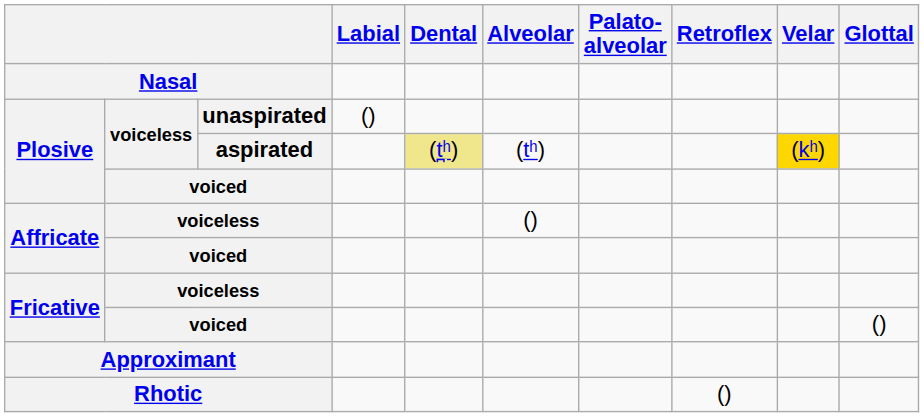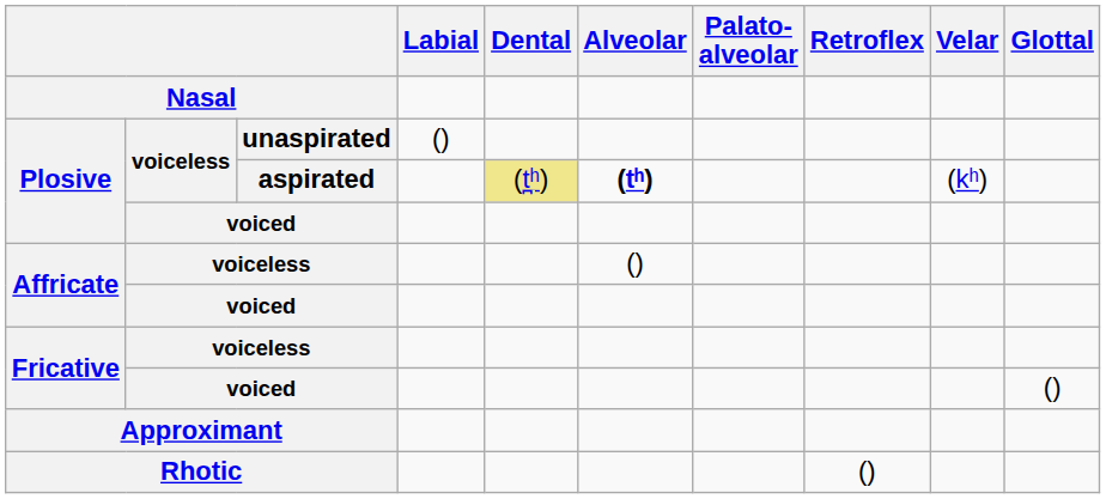aspirated | Alveolar: normal -> bold
aspirated | Velar: gold background -> no background
